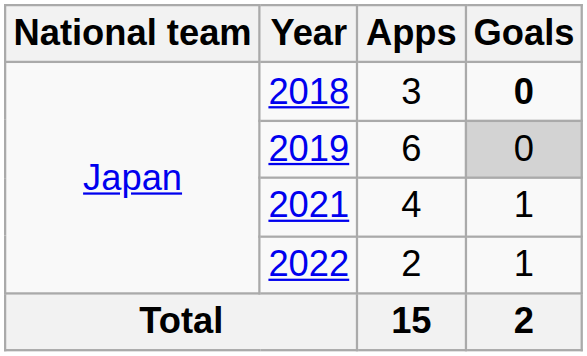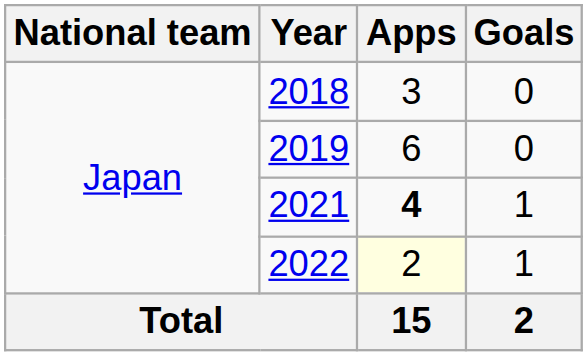2018 | Goals: bold -> normal
2019 | Goals: lightgrey background -> no background
2021 | Apps: normal -> bold
2022 | Apps: no background -> lightyellow background
